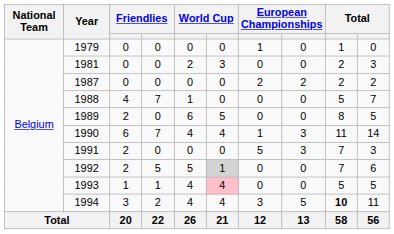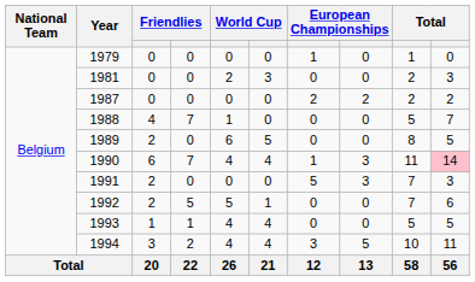1990 | column 10: no background -> pink background
1992 | column 6: lightgrey background -> no background
1993 | column 6: pink background -> no background
1994 | column 9: bold -> normal
